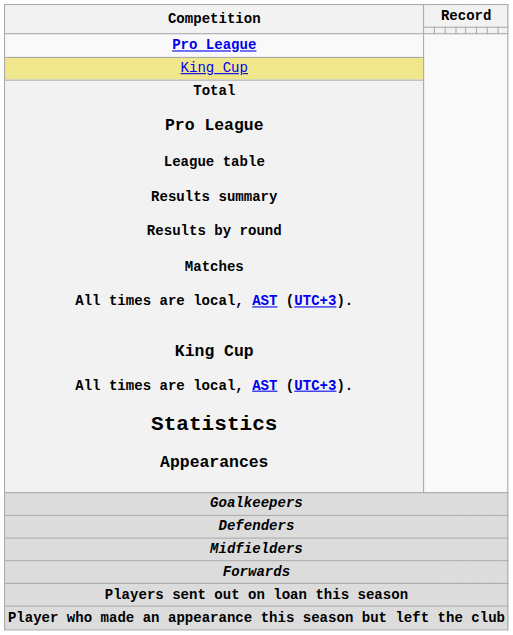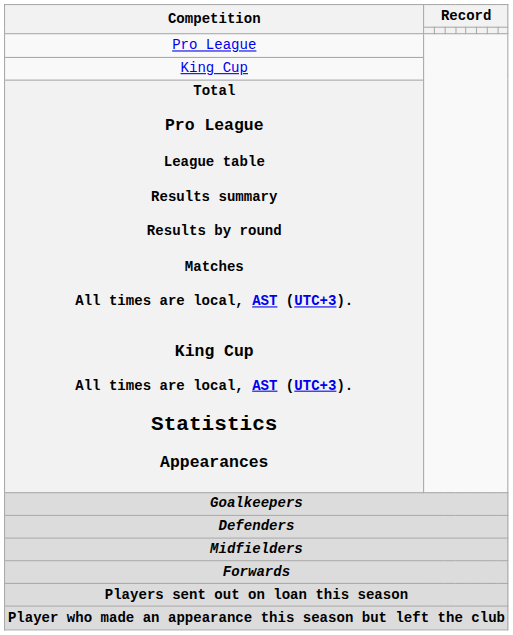Pro League | Competition: bold -> normal
King Cup | Competition: khaki background -> no background
